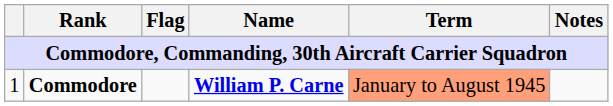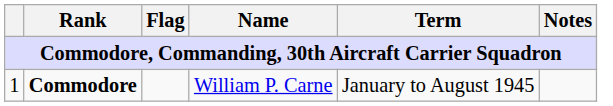1 | Name: bold -> normal
1 | Term: lightsalmon background -> no background
